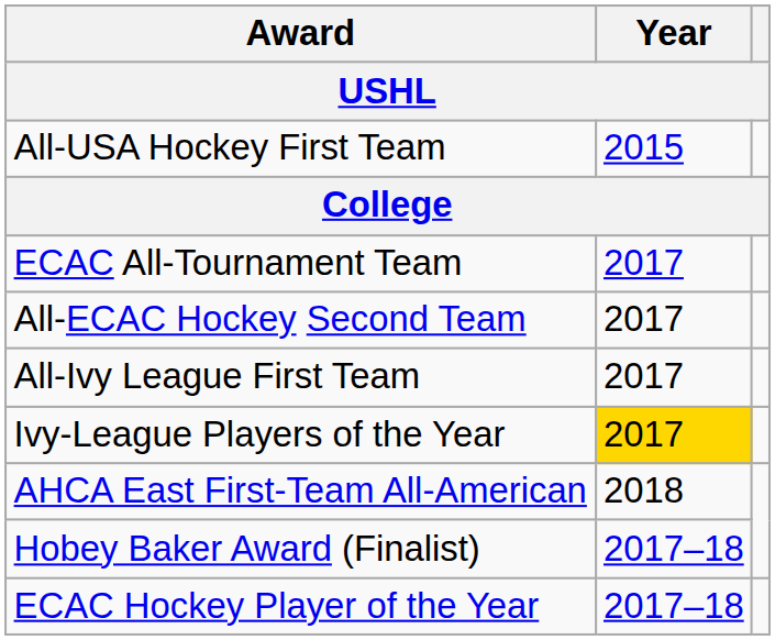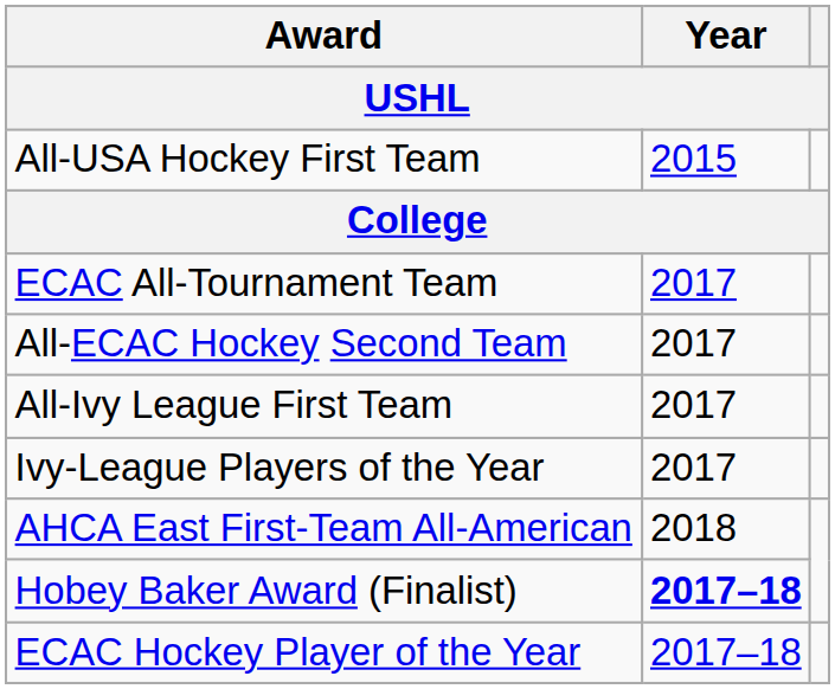Ivy-League Players of the Year | Year: gold background -> no background
Hobey Baker Award (Finalist) | Year: normal -> bold
